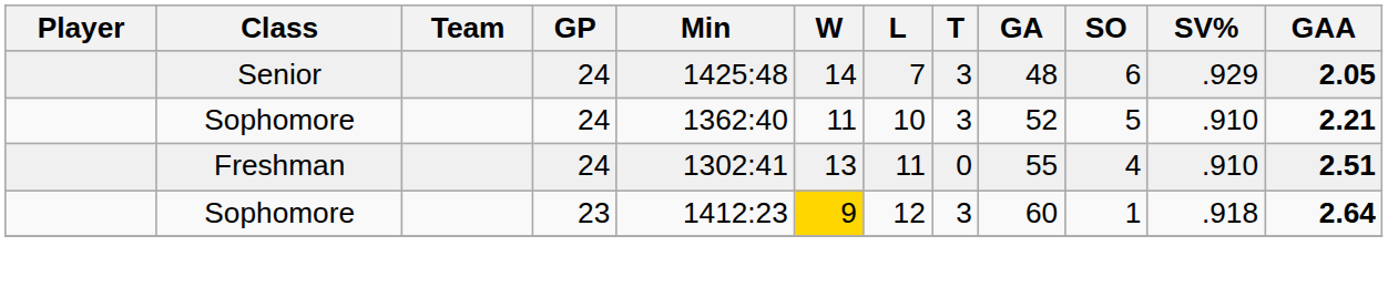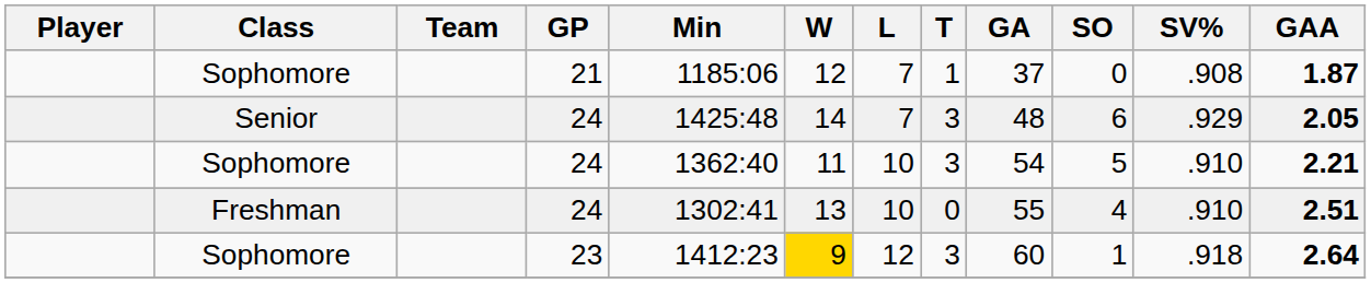+ row: Sophomore | 21 | 1185:06 | 12 | 7 | 1 | 37 | 0 | .908 | 1.87
Sophomore / 24 | GA: 52 -> 54
Freshman | L: 11 -> 10
